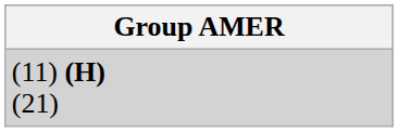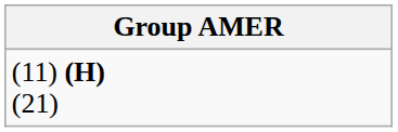row 2 | column 1: lightgrey background -> no background
